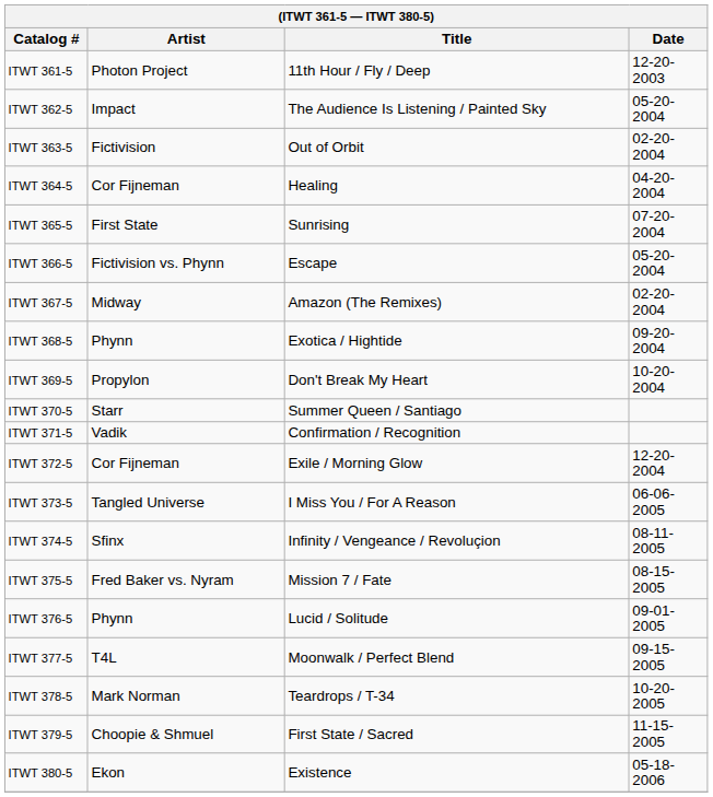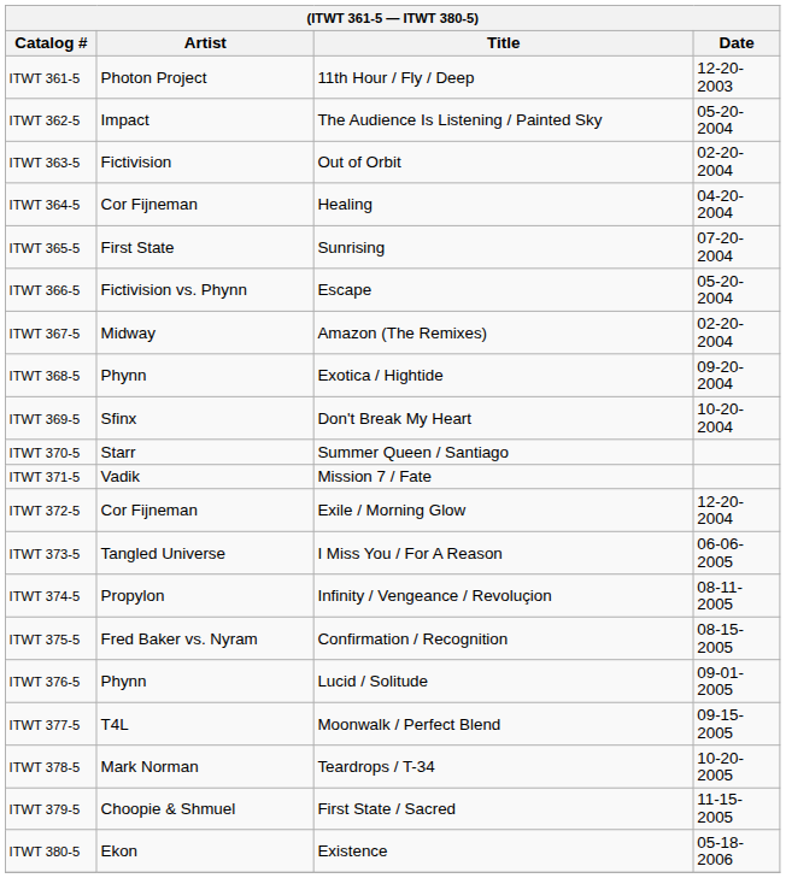ITWT 369-5 | Artist: Propylon -> Sfinx
ITWT 371-5 | Title: Confirmation / Recognition -> Mission 7 / Fate
ITWT 374-5 | Artist: Sfinx -> Propylon
ITWT 375-5 | Title: Mission 7 / Fate -> Confirmation / Recognition
